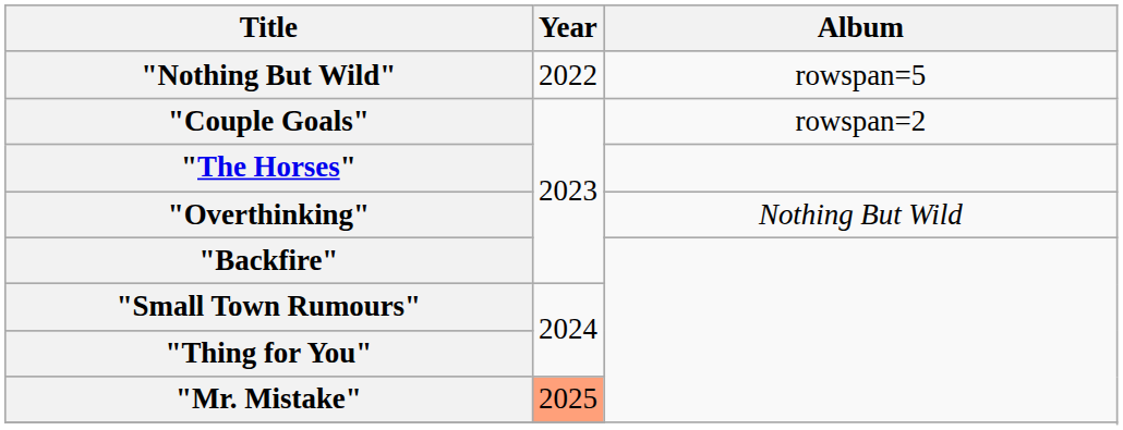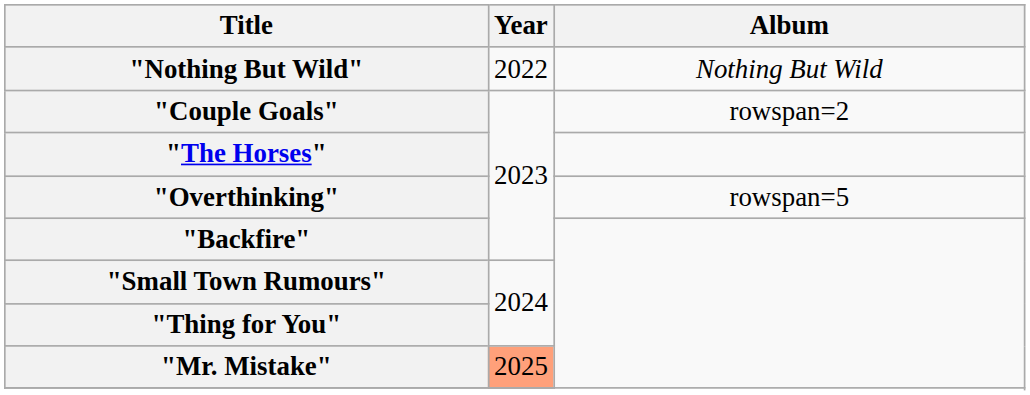"Nothing But Wild" | Album: rowspan=5 -> Nothing But Wild
"Overthinking" | Album: Nothing But Wild -> rowspan=5
